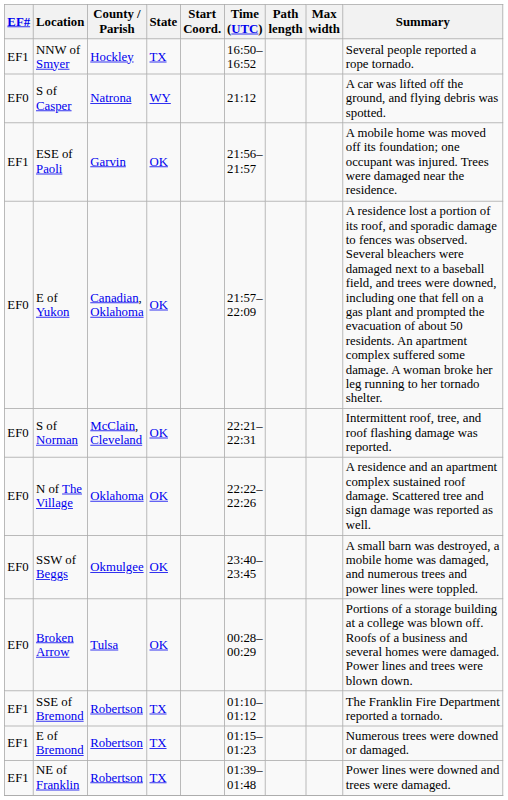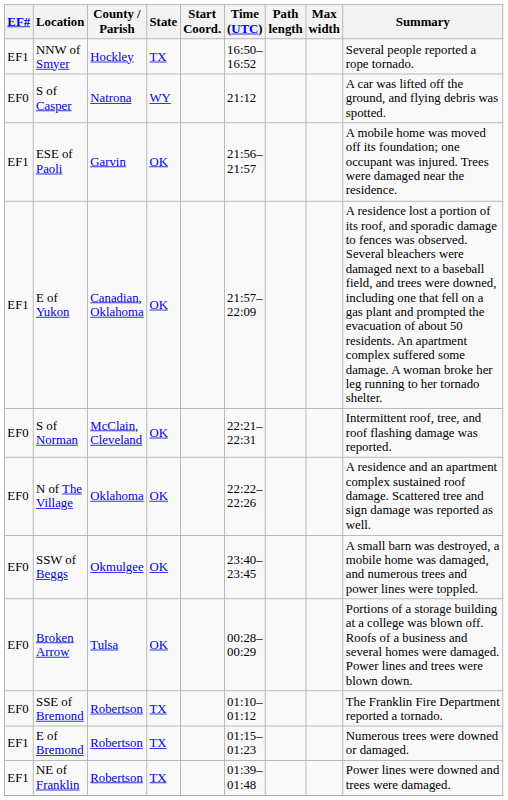E of Yukon | EF#: EF0 -> EF1
SSE of Bremond | EF#: EF1 -> EF0
